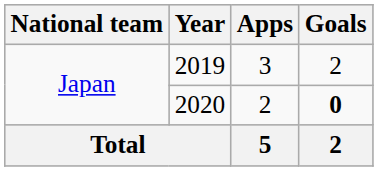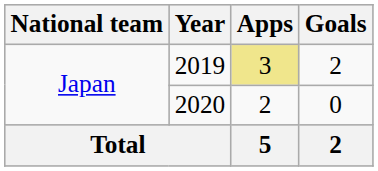2019 | Apps: no background -> khaki background
2020 | Goals: bold -> normal
